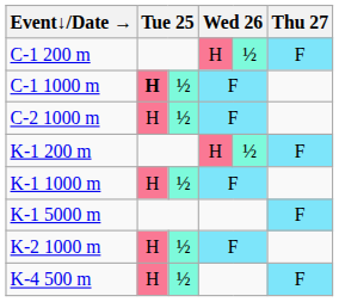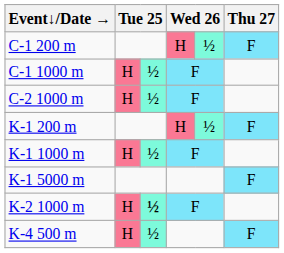C-1 1000 m | column 2: bold -> normal
K-2 1000 m | column 3: normal -> bold
